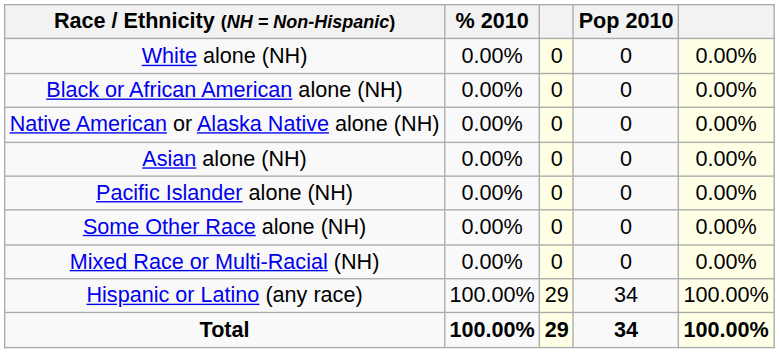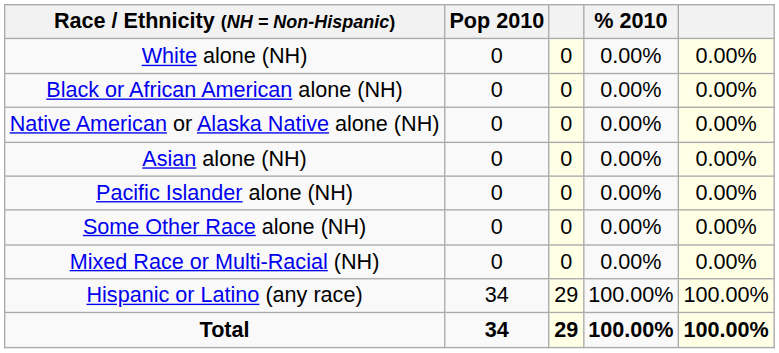columns swapped: Pop 2010 <-> % 2010
